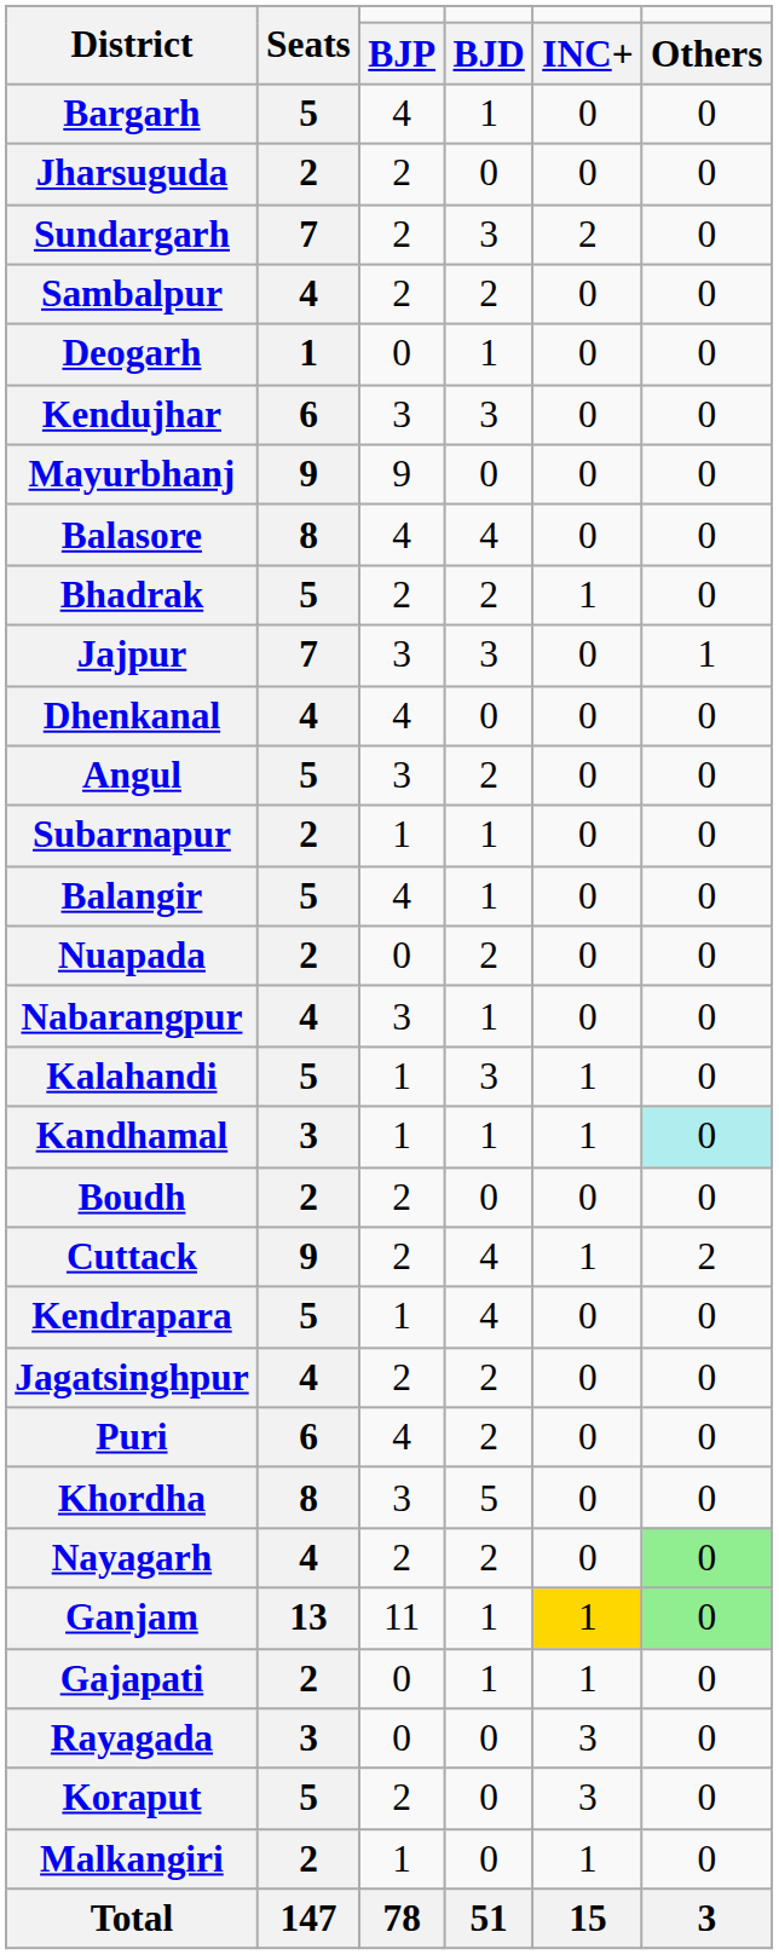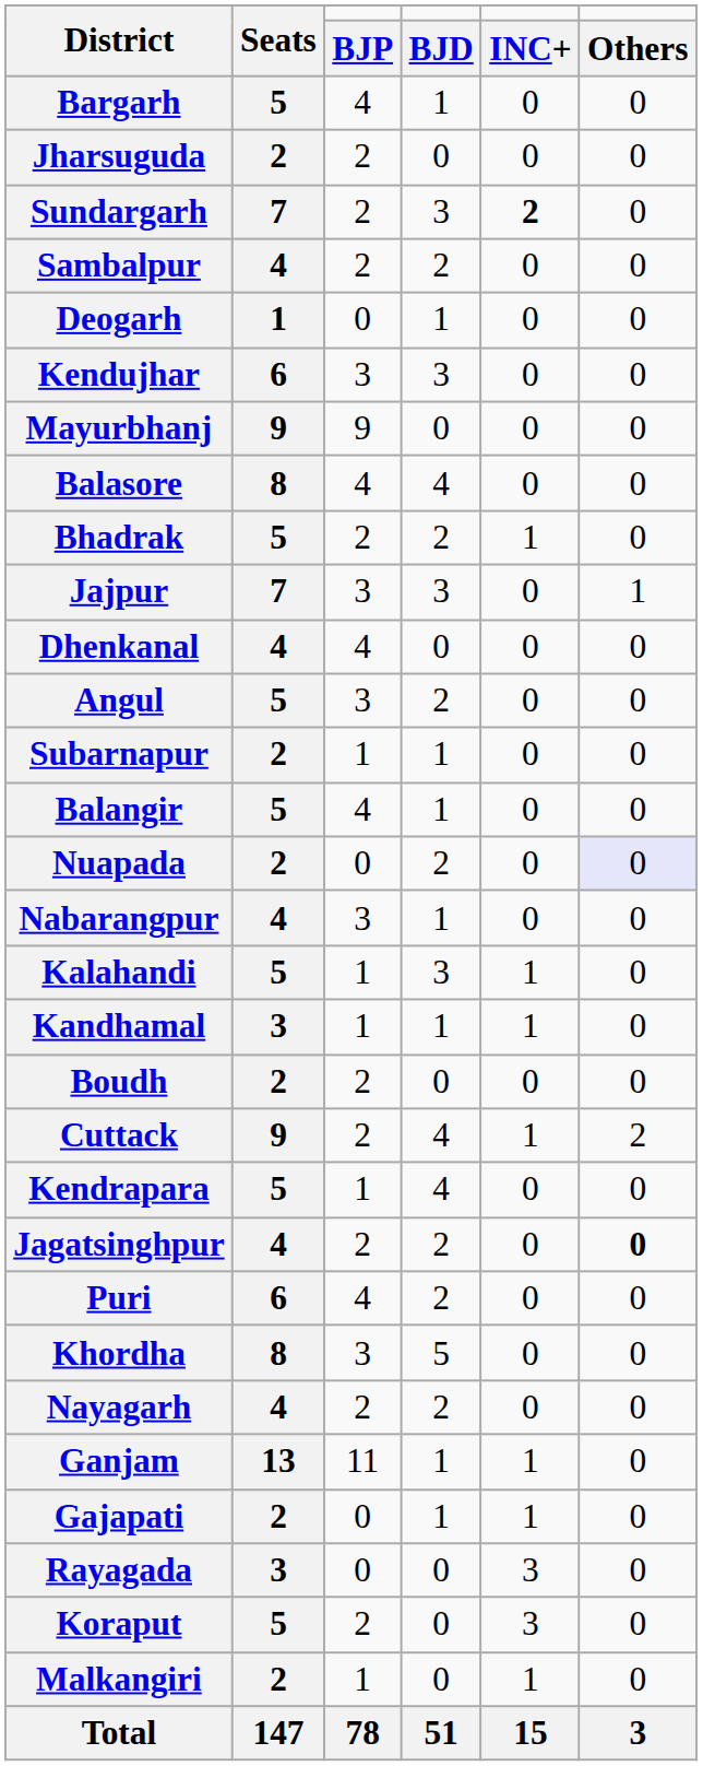Sundargarh | INC+: normal -> bold
Nuapada | Others: no background -> lavender background
Kandhamal | Others: paleturquoise background -> no background
Jagatsinghpur | Others: normal -> bold
Nayagarh | Others: lightgreen background -> no background
Ganjam | INC+: gold background -> no background
Ganjam | Others: lightgreen background -> no background
